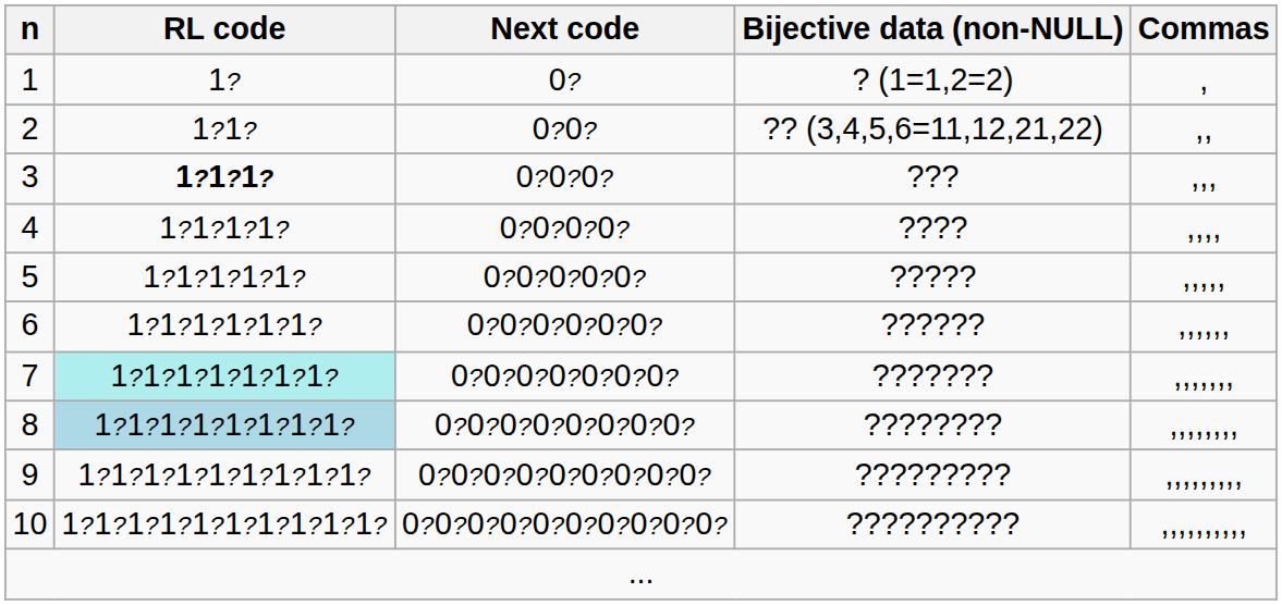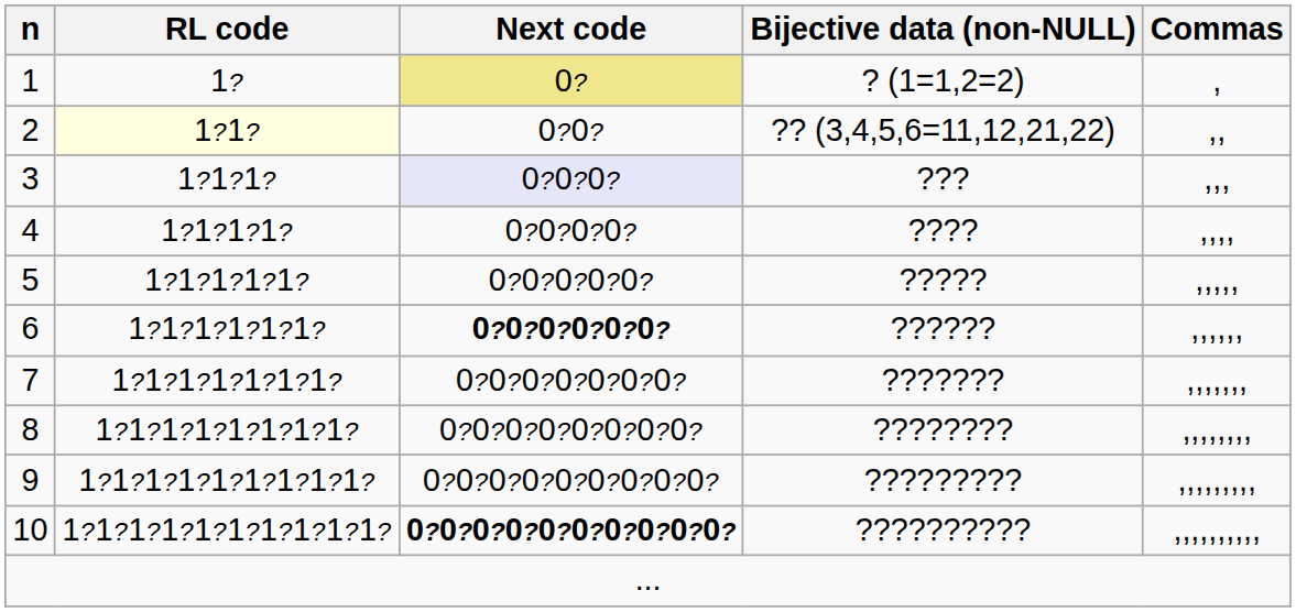1 | Next code: no background -> khaki background
2 | RL code: no background -> lightyellow background
3 | RL code: bold -> normal
3 | Next code: no background -> lavender background
6 | Next code: normal -> bold
7 | RL code: paleturquoise background -> no background
8 | RL code: lightblue background -> no background
10 | Next code: normal -> bold
